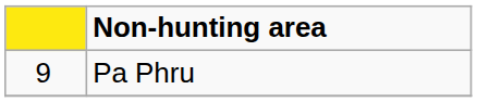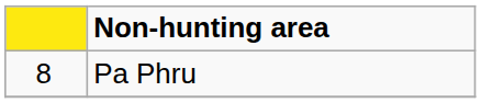Pa Phru | column 1: 9 -> 8
